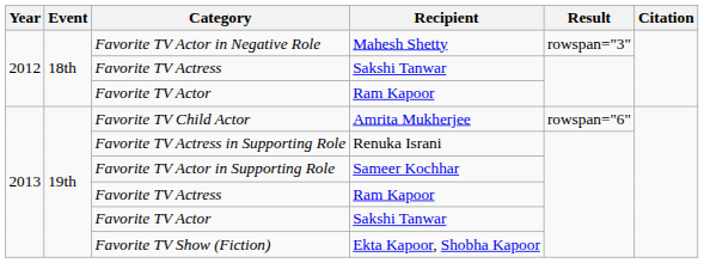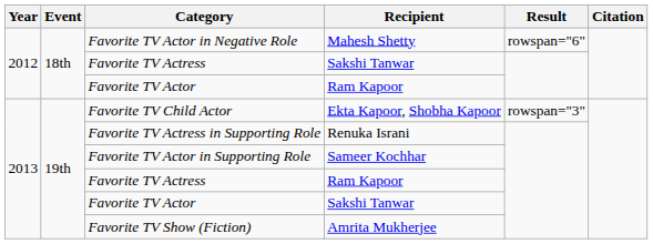Favorite TV Actor in Negative Role | Result: rowspan="3" -> rowspan="6"
Favorite TV Child Actor | Recipient: Amrita Mukherjee -> Ekta Kapoor, Shobha Kapoor
Favorite TV Child Actor | Result: rowspan="6" -> rowspan="3"
Favorite TV Show (Fiction) | Recipient: Ekta Kapoor, Shobha Kapoor -> Amrita Mukherjee
